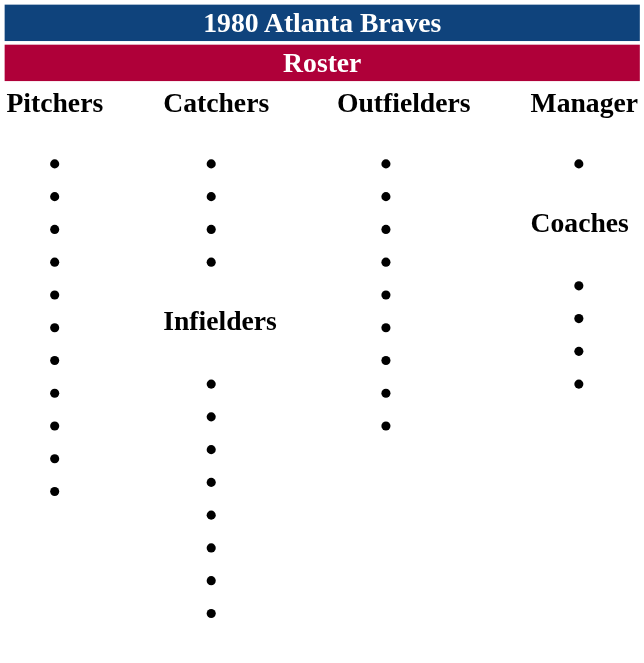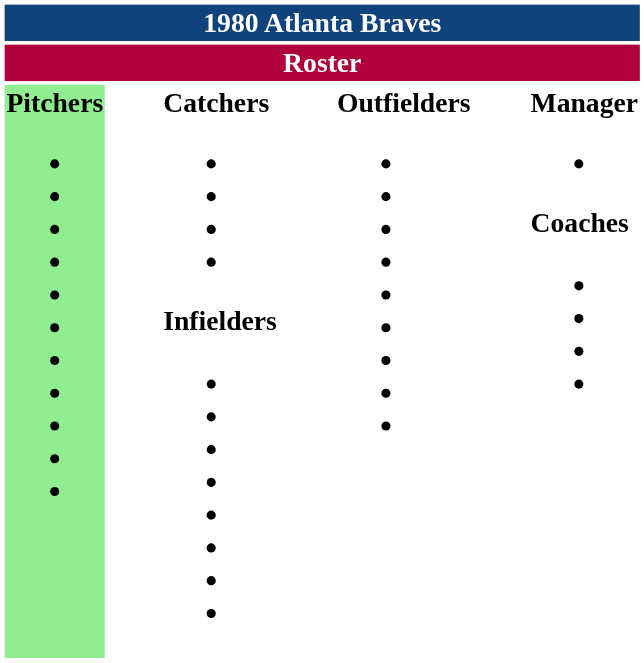Pitchers | column 1: no background -> lightgreen background
